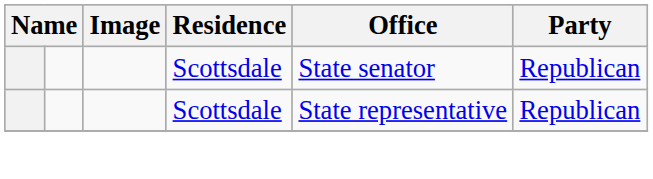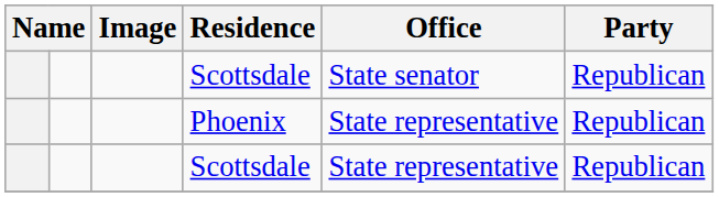+ row: Phoenix | State representative | Republican
